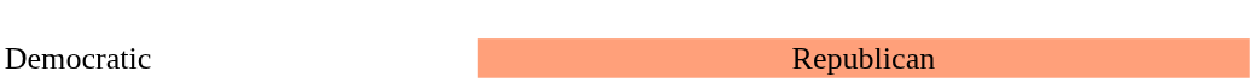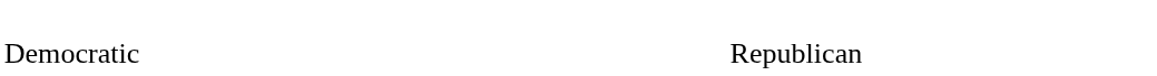Democratic | 55: lightsalmon background -> no background
